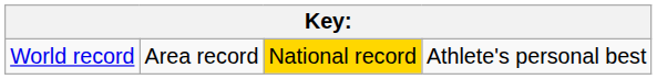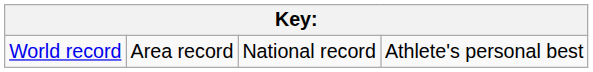World record | column 3: gold background -> no background
